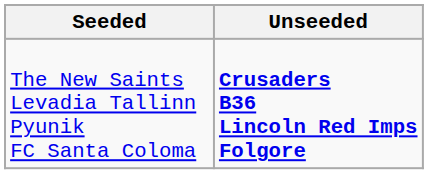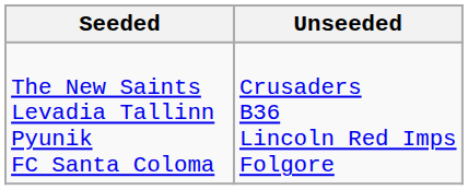The New Saints Levadia Tallinn Pyunik FC Santa Coloma | Unseeded: bold -> normal
